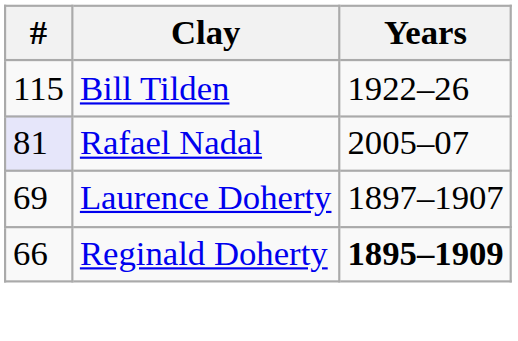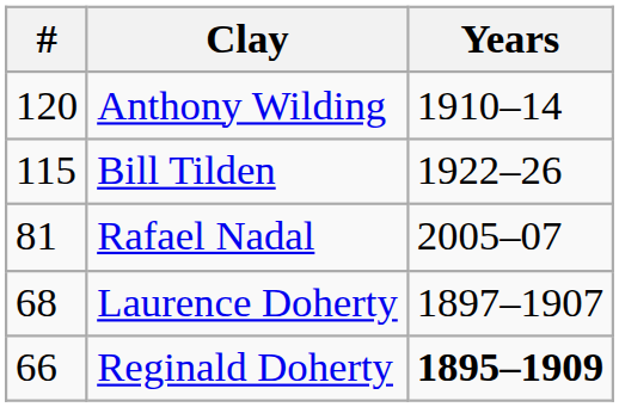+ row: 120 | Anthony Wilding | 1910–14
Rafael Nadal | #: lavender background -> no background
Laurence Doherty | #: 69 -> 68
